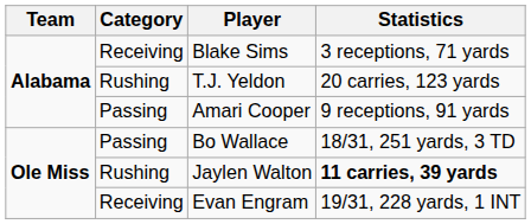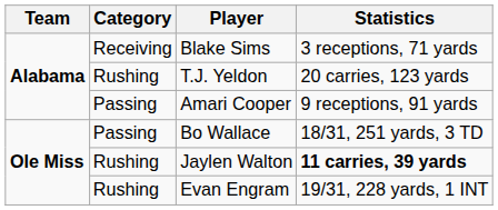Evan Engram | Category: Receiving -> Rushing
